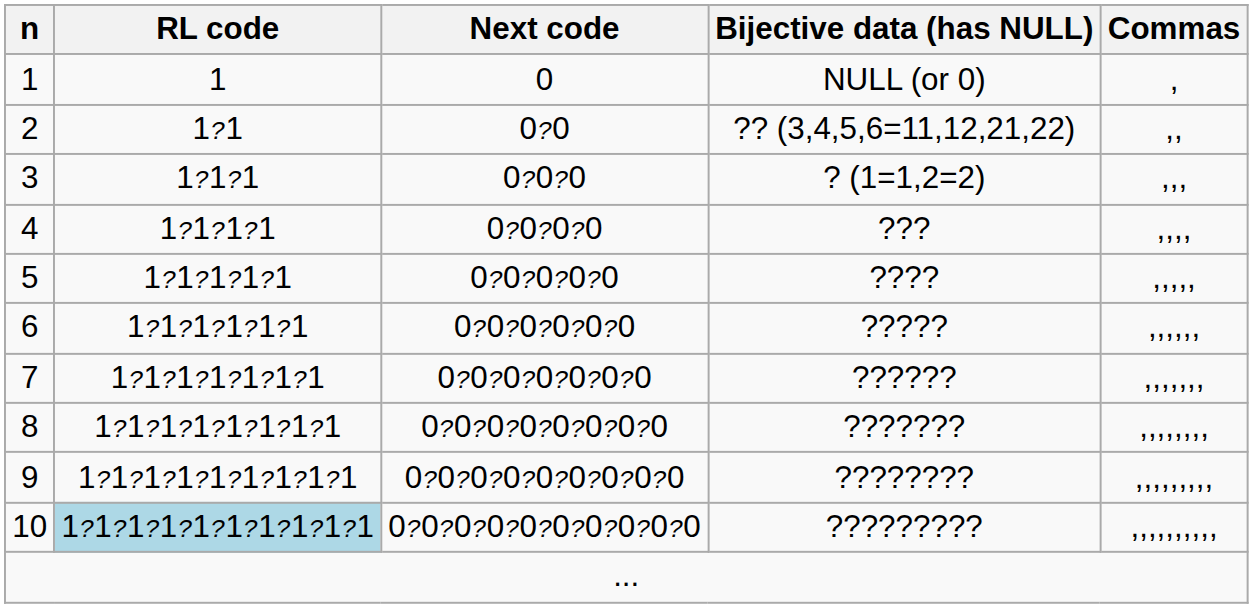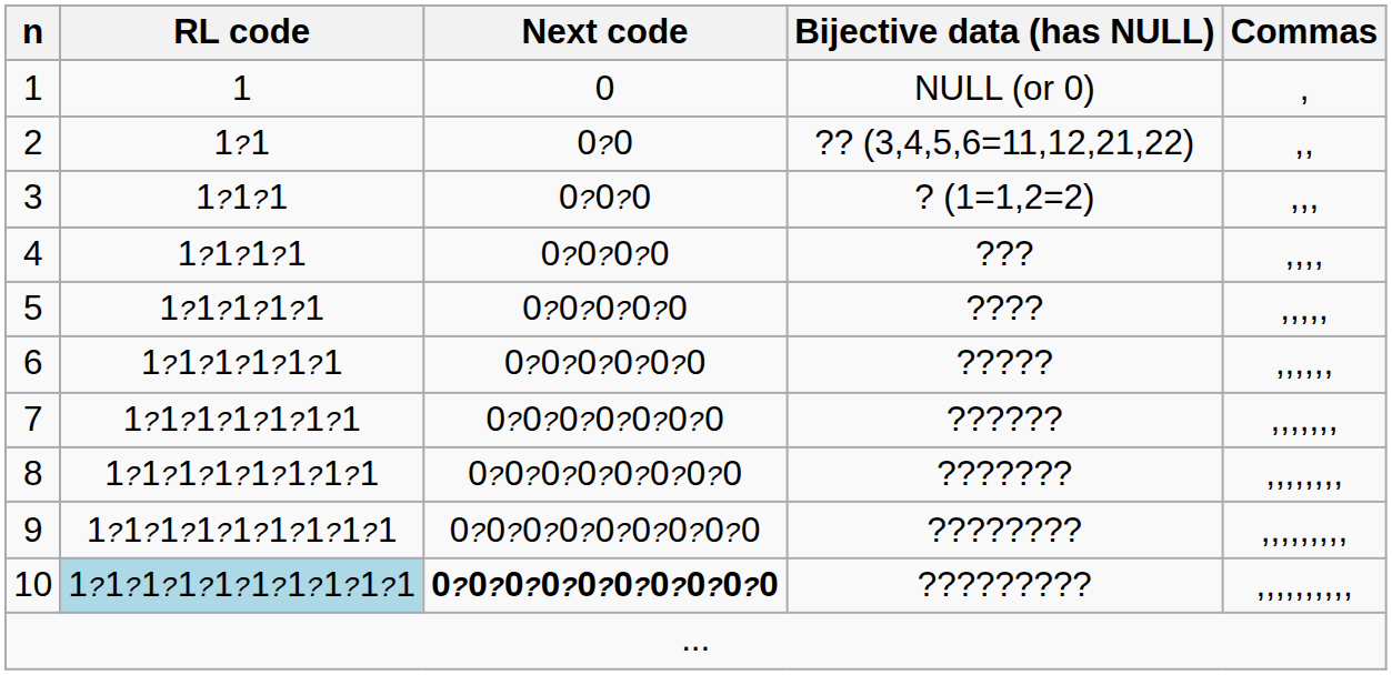10 | Next code: normal -> bold
